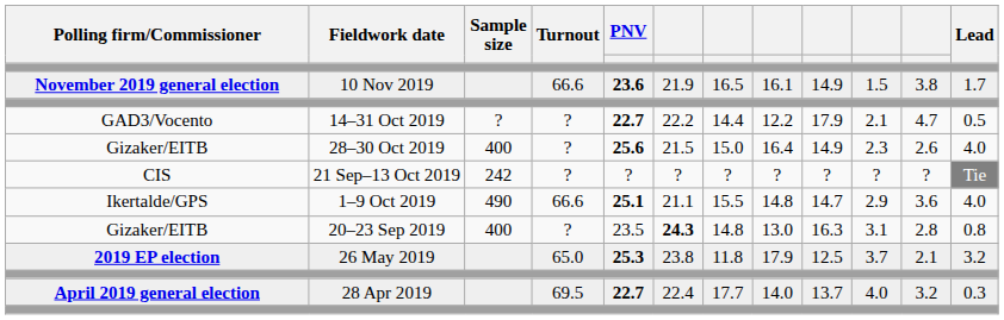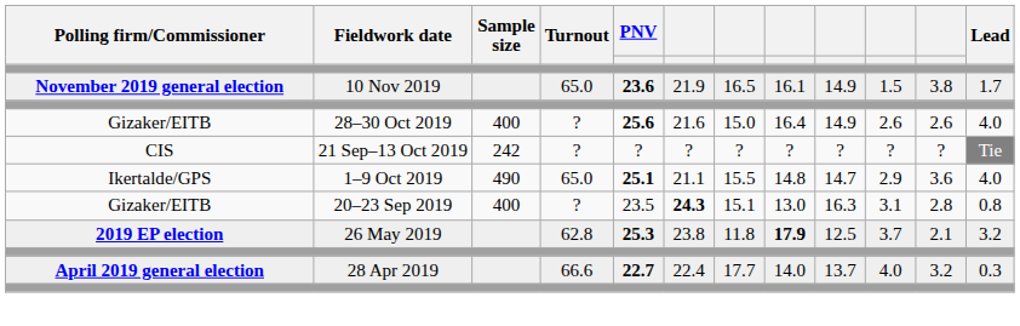10 Nov 2019 | Turnout: 66.6 -> 65.0
- row: GAD3/Vocento | 14–31 Oct 2019 | ? | ? | 22.7 | 22.2 | 14.4 | 12.2 | 17.9 | 2.1 | 4.7 | 0.5
28–30 Oct 2019 | column 6: 21.5 -> 21.6
28–30 Oct 2019 | column 10: 2.3 -> 2.6
1–9 Oct 2019 | Turnout: 66.6 -> 65.0
20–23 Sep 2019 | column 7: 14.8 -> 15.1
26 May 2019 | Turnout: 65.0 -> 62.8
26 May 2019 | column 8: normal -> bold
28 Apr 2019 | Turnout: 69.5 -> 66.6
